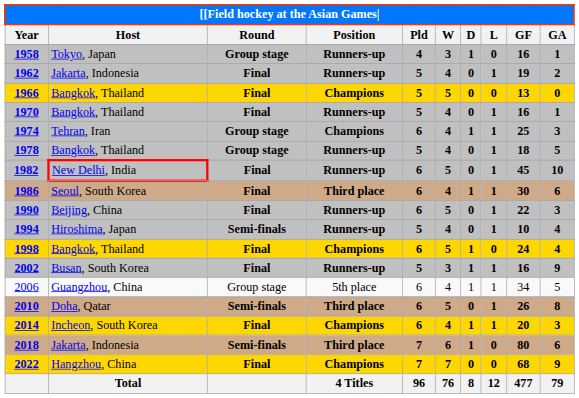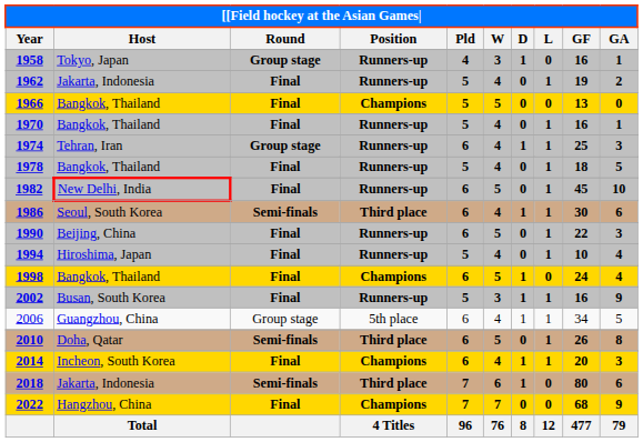1974 | Position: Champions -> Runners-up
1978 | Round: Group stage -> Final
1986 | Round: Final -> Semi-finals
1994 | Round: Semi-finals -> Final
